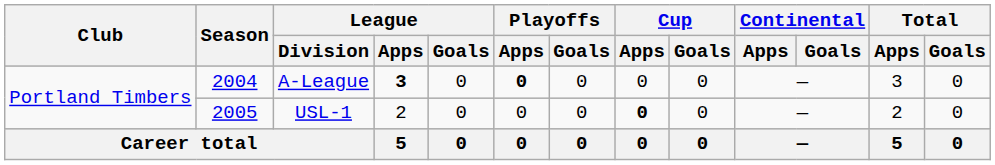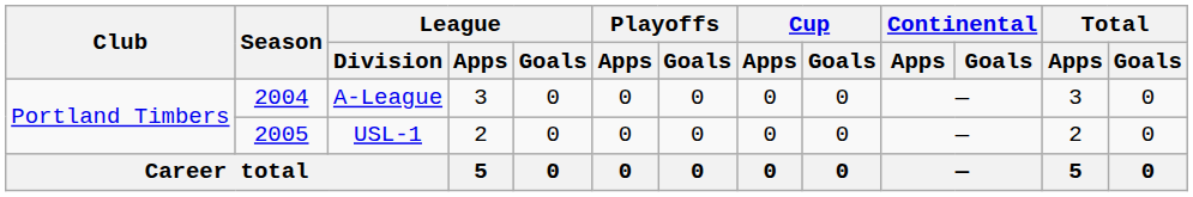A-League | League / Apps: bold -> normal
A-League | Playoffs / Apps: bold -> normal
USL-1 | Cup / Apps: bold -> normal
